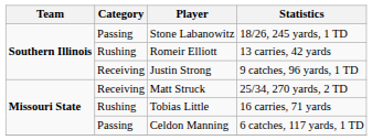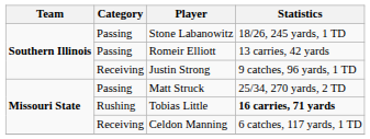Romeir Elliott | Category: Rushing -> Passing
Matt Struck | Category: Receiving -> Passing
Tobias Little | Statistics: normal -> bold
Celdon Manning | Category: Passing -> Receiving
